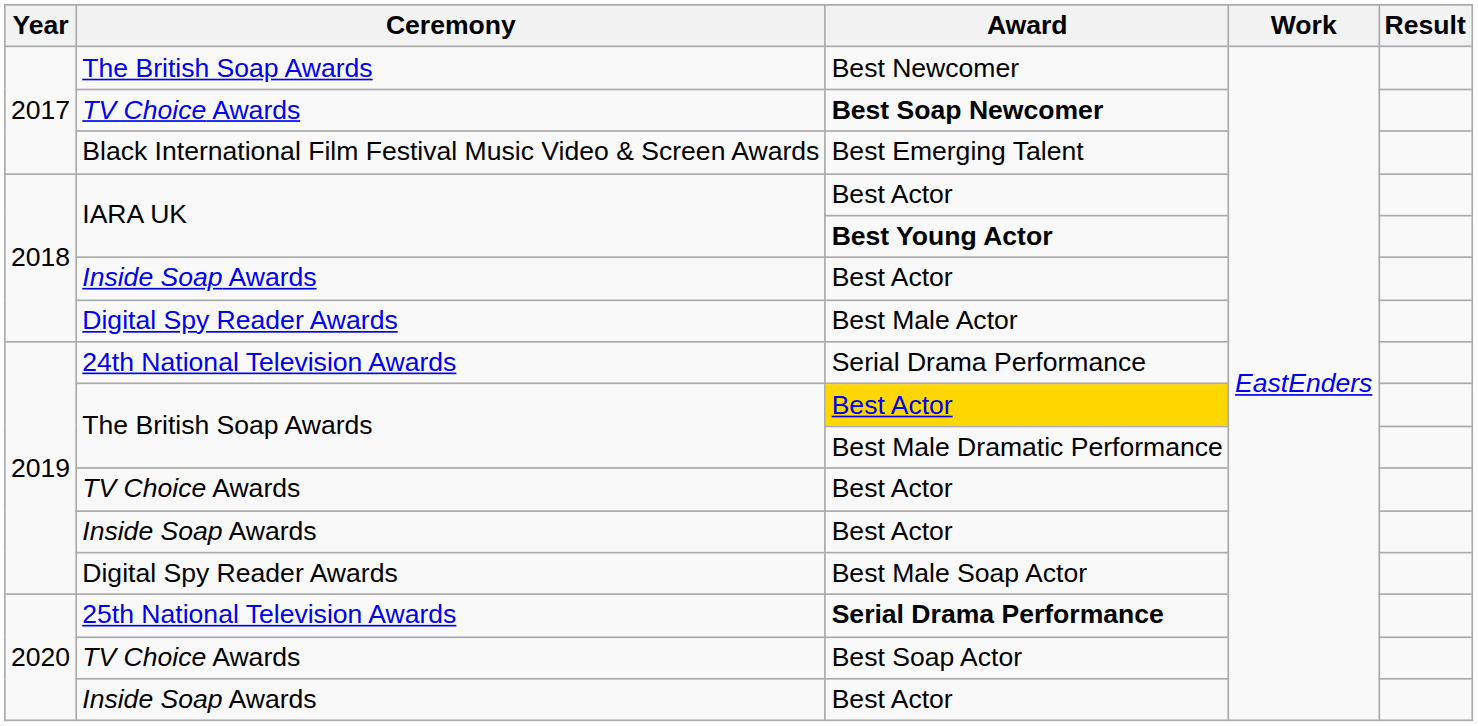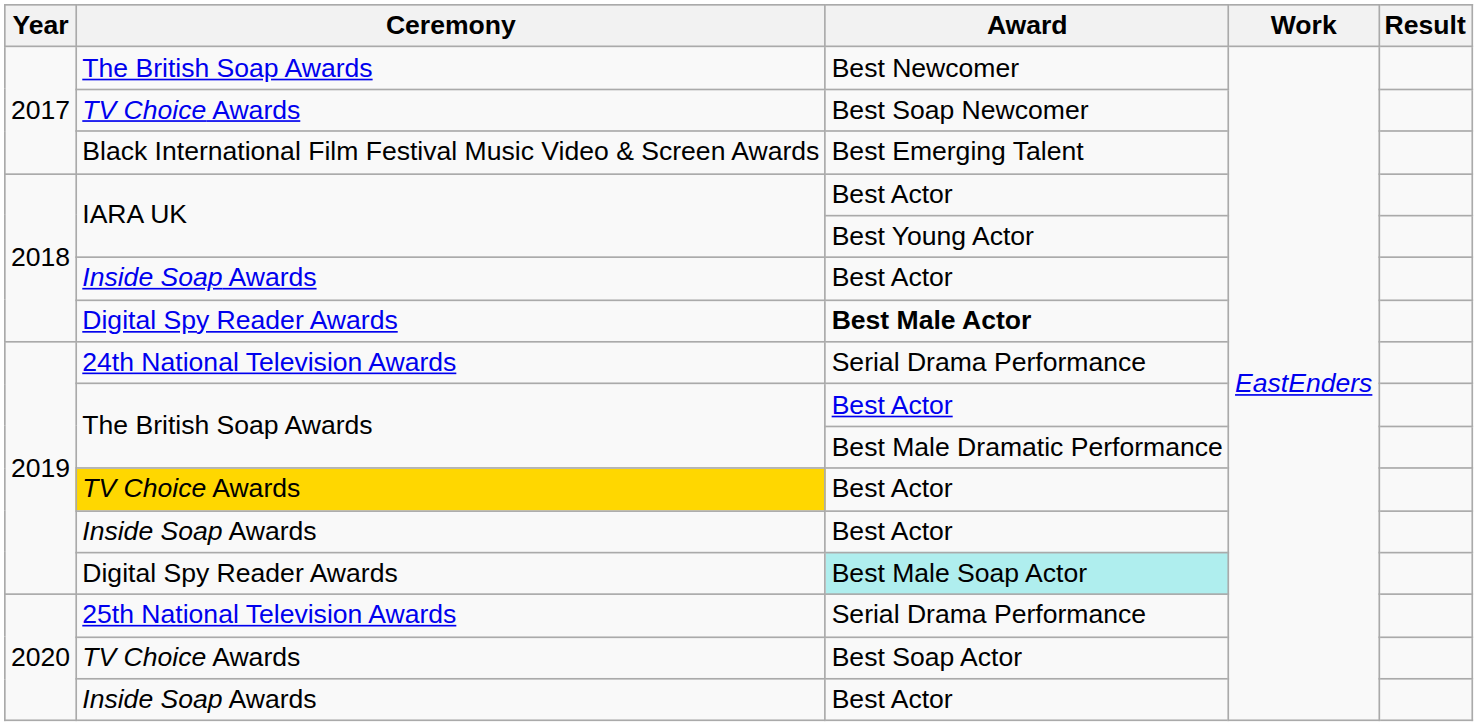Best Soap Newcomer | Award: bold -> normal
Best Young Actor | Award: bold -> normal
Best Male Actor | Award: normal -> bold
The British Soap Awards / Best Actor | Award: gold background -> no background
TV Choice Awards / Best Actor | Ceremony: no background -> gold background
Best Male Soap Actor | Award: no background -> paleturquoise background
25th National Television Awards / Serial Drama Performance | Award: bold -> normal
